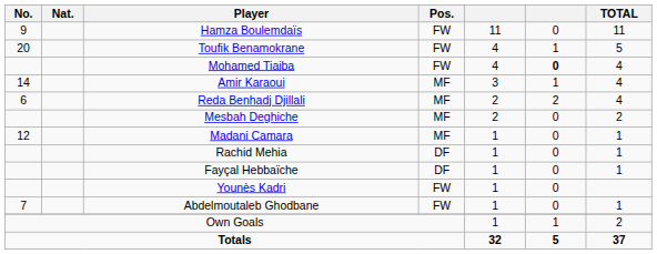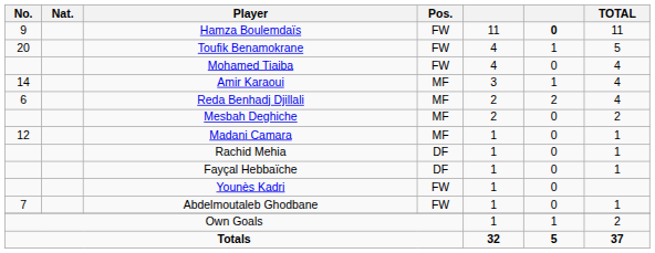Hamza Boulemdaïs | column 6: normal -> bold
Mohamed Tiaiba | column 6: bold -> normal
